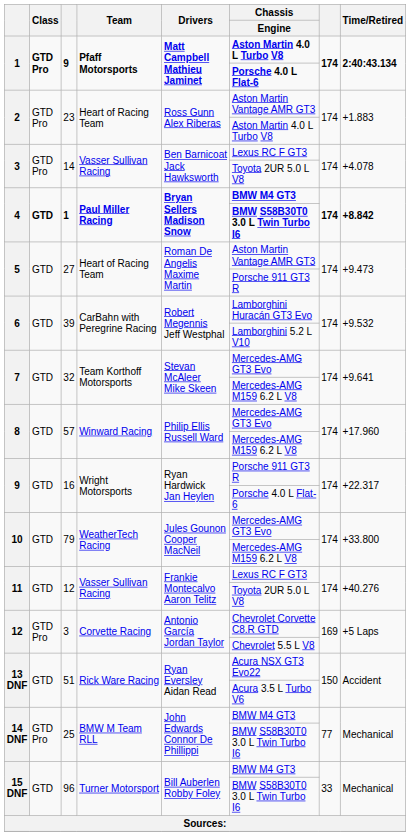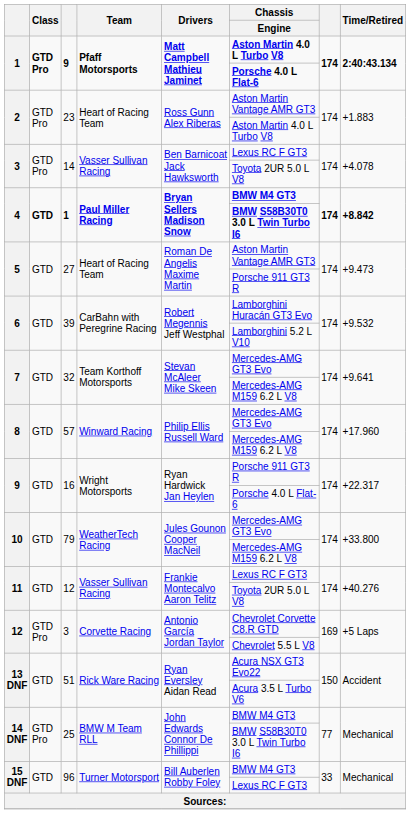row 32 | Chassis / Engine: BMW S58B30T0 3.0 L Twin Turbo I6 -> Lexus RC F GT3
